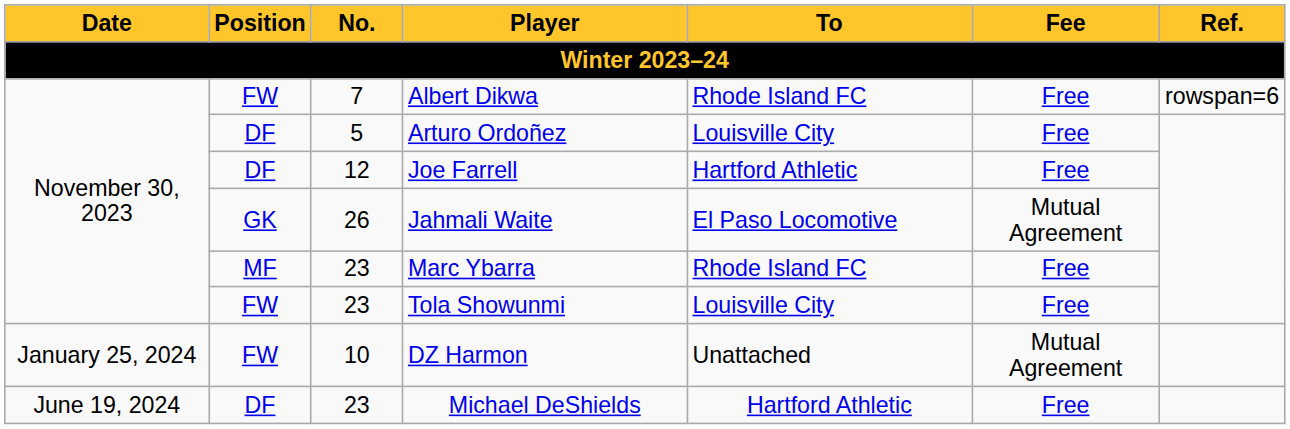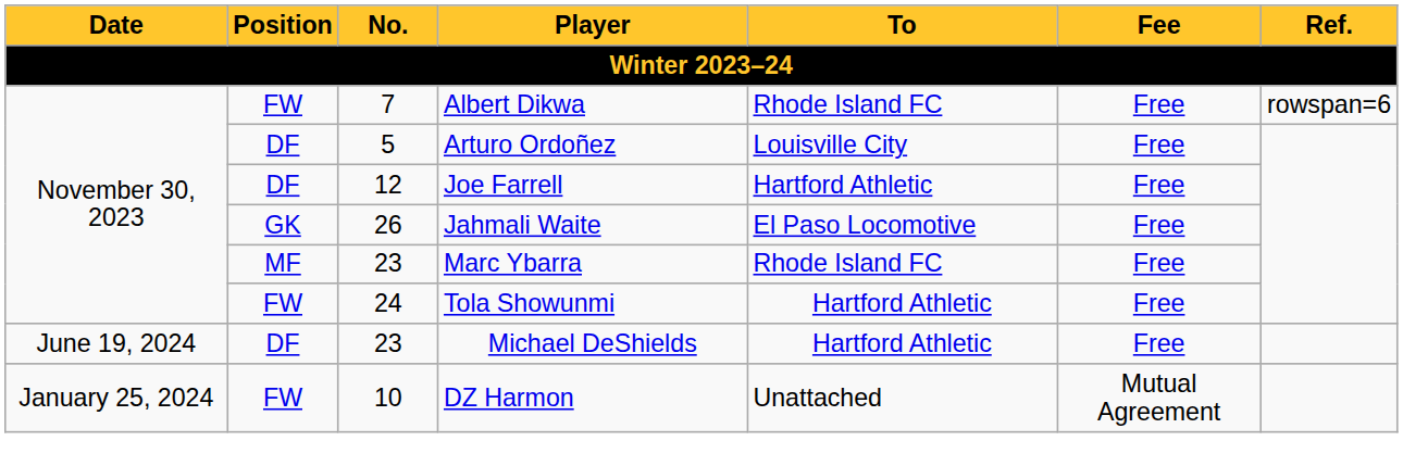Jahmali Waite | Fee: Mutual Agreement -> Free
Tola Showunmi | No.: 23 -> 24
Tola Showunmi | To: Louisville City -> Hartford Athletic
rows swapped: DZ Harmon <-> Michael DeShields
